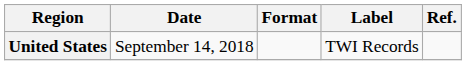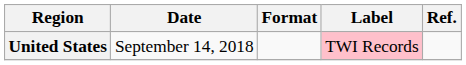United States | Label: no background -> pink background
